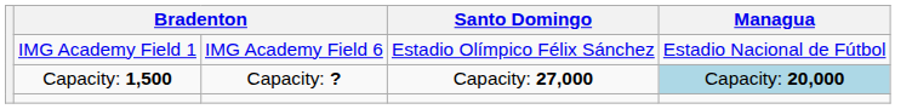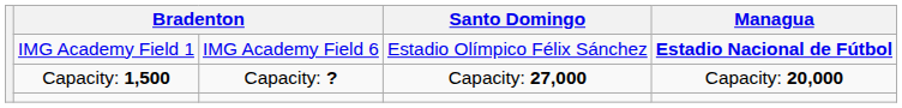IMG Academy Field 1 | Managua: normal -> bold
Capacity: 1,500 | Managua: lightblue background -> no background
